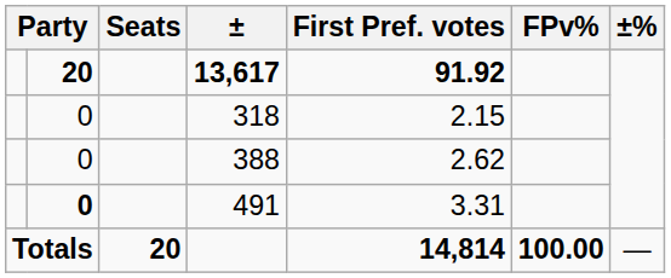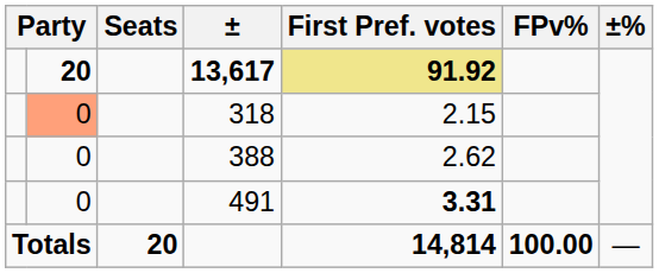13,617 | First Pref. votes: no background -> khaki background
318 | column 2: no background -> lightsalmon background
491 | column 2: bold -> normal
491 | First Pref. votes: normal -> bold
